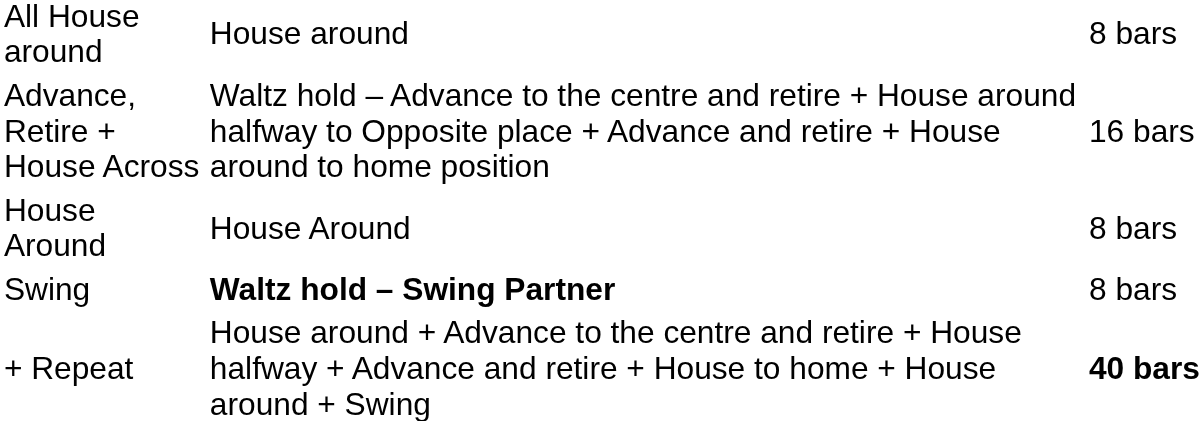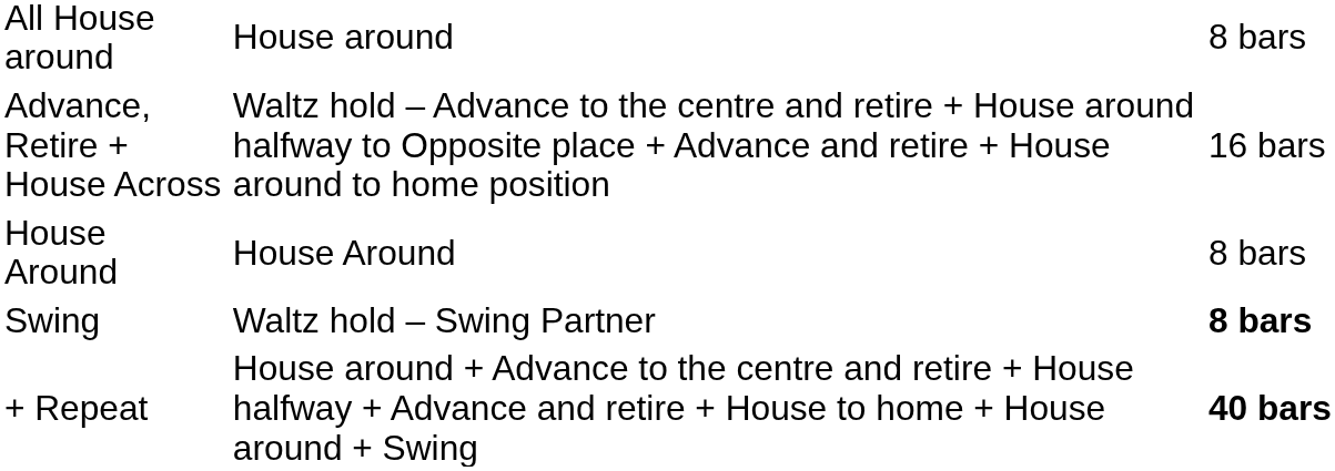Swing | column 2: bold -> normal
Swing | column 3: normal -> bold
